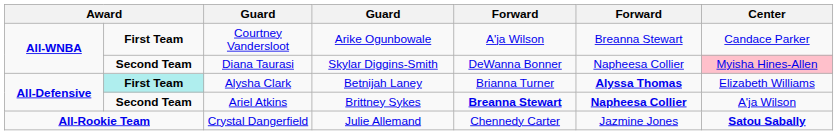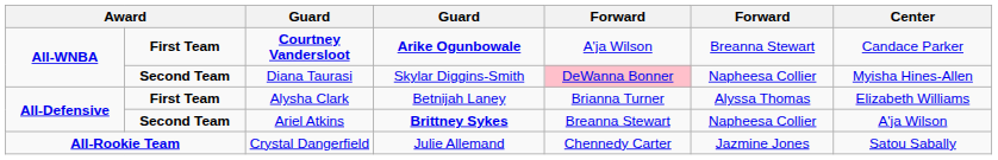row 2 | column 3: normal -> bold
row 2 | column 4: normal -> bold
row 3 | column 5: no background -> pink background
row 3 | Center: pink background -> no background
row 4 | column 2: paleturquoise background -> no background
row 4 | column 6: bold -> normal
row 5 | column 4: normal -> bold
row 5 | column 5: bold -> normal
row 5 | column 6: bold -> normal
row 6 | Center: bold -> normal
